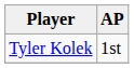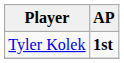Tyler Kolek | AP: normal -> bold
